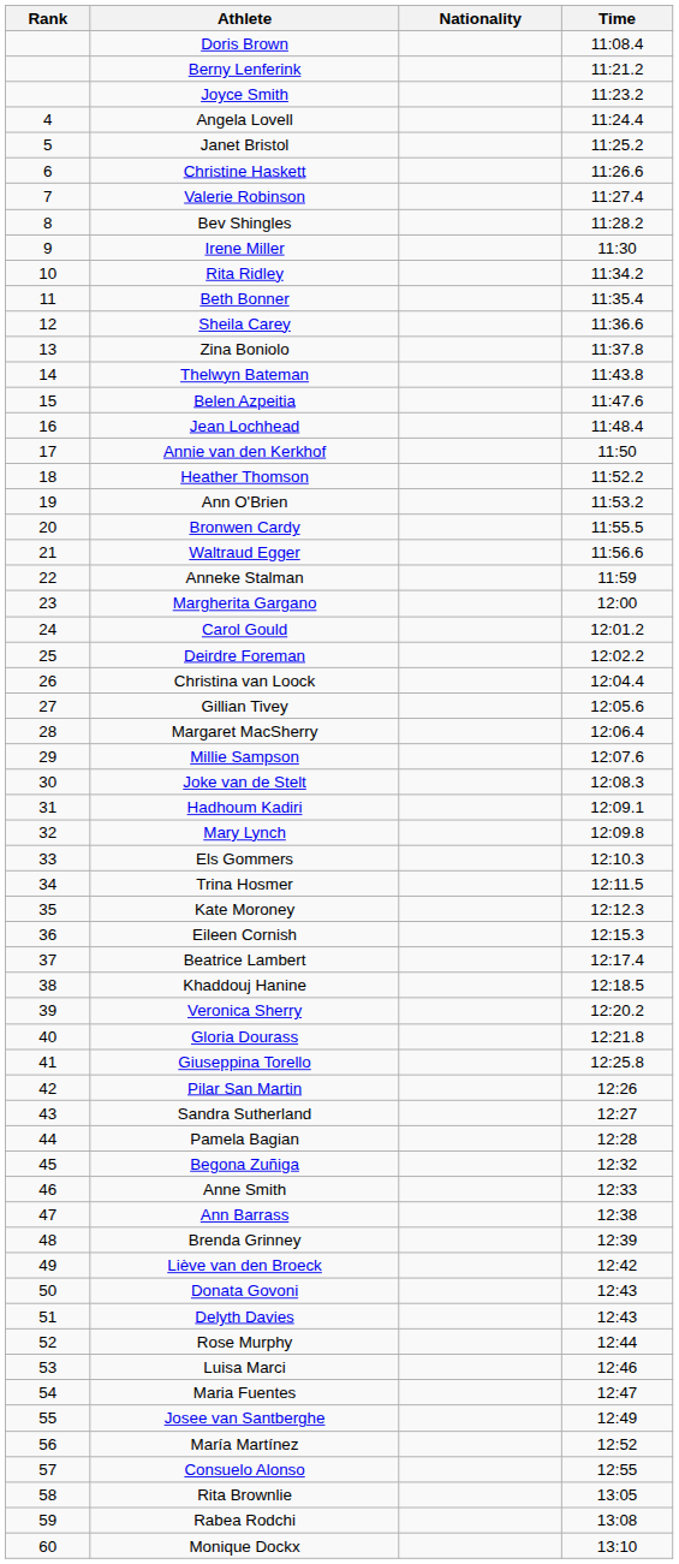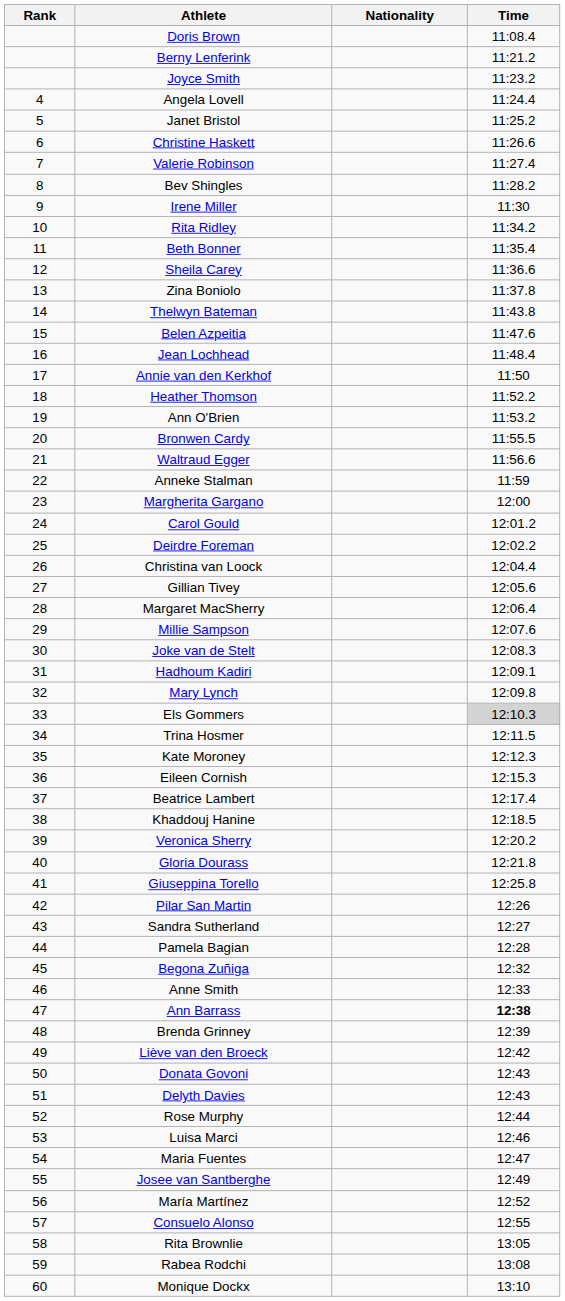Els Gommers | Time: no background -> lightgrey background
Ann Barrass | Time: normal -> bold
